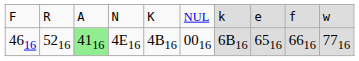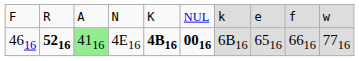4616 | column 2: normal -> bold
4616 | column 5: normal -> bold
4616 | column 6: normal -> bold
